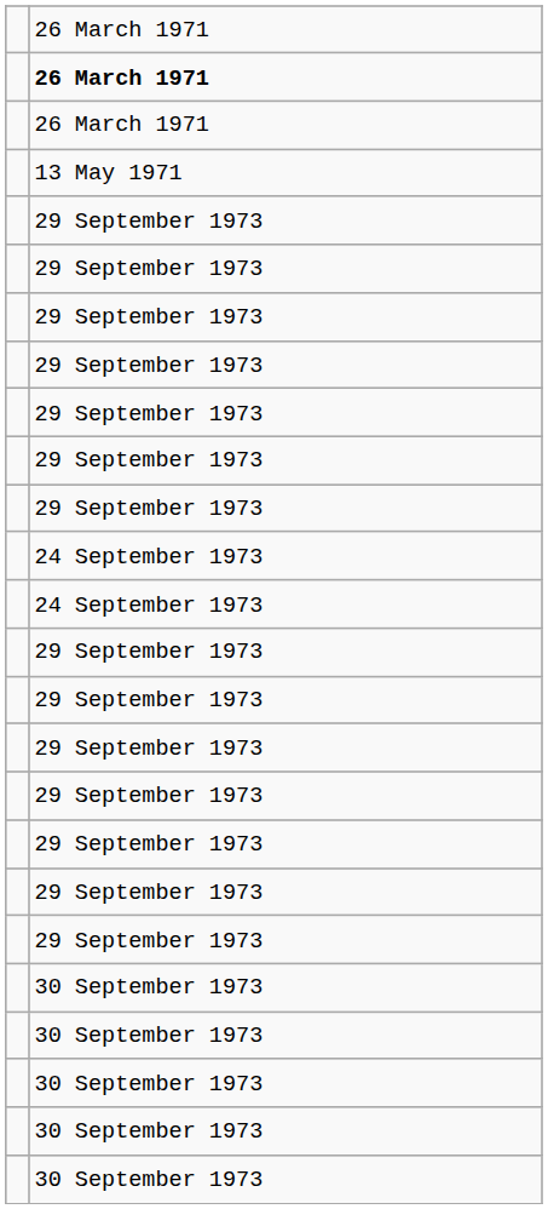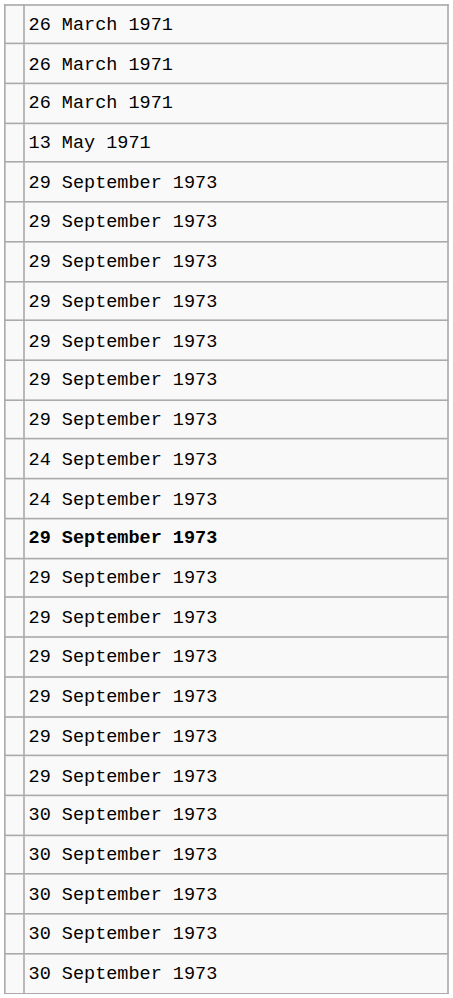row 2 | column 2: bold -> normal
row 14 | column 2: normal -> bold
